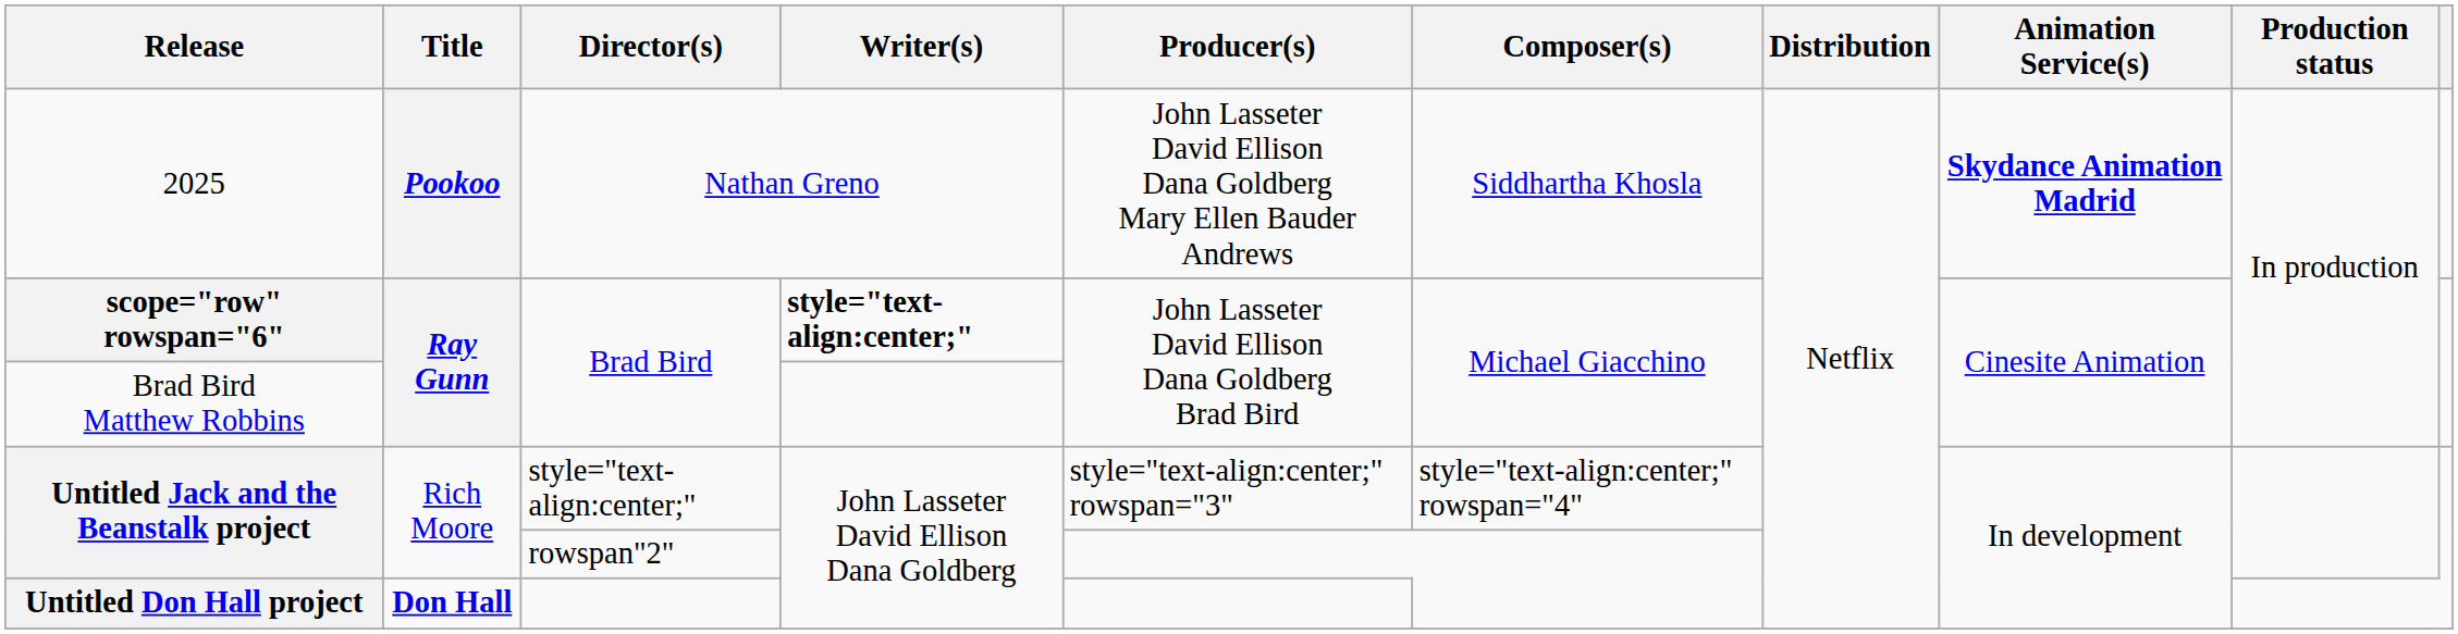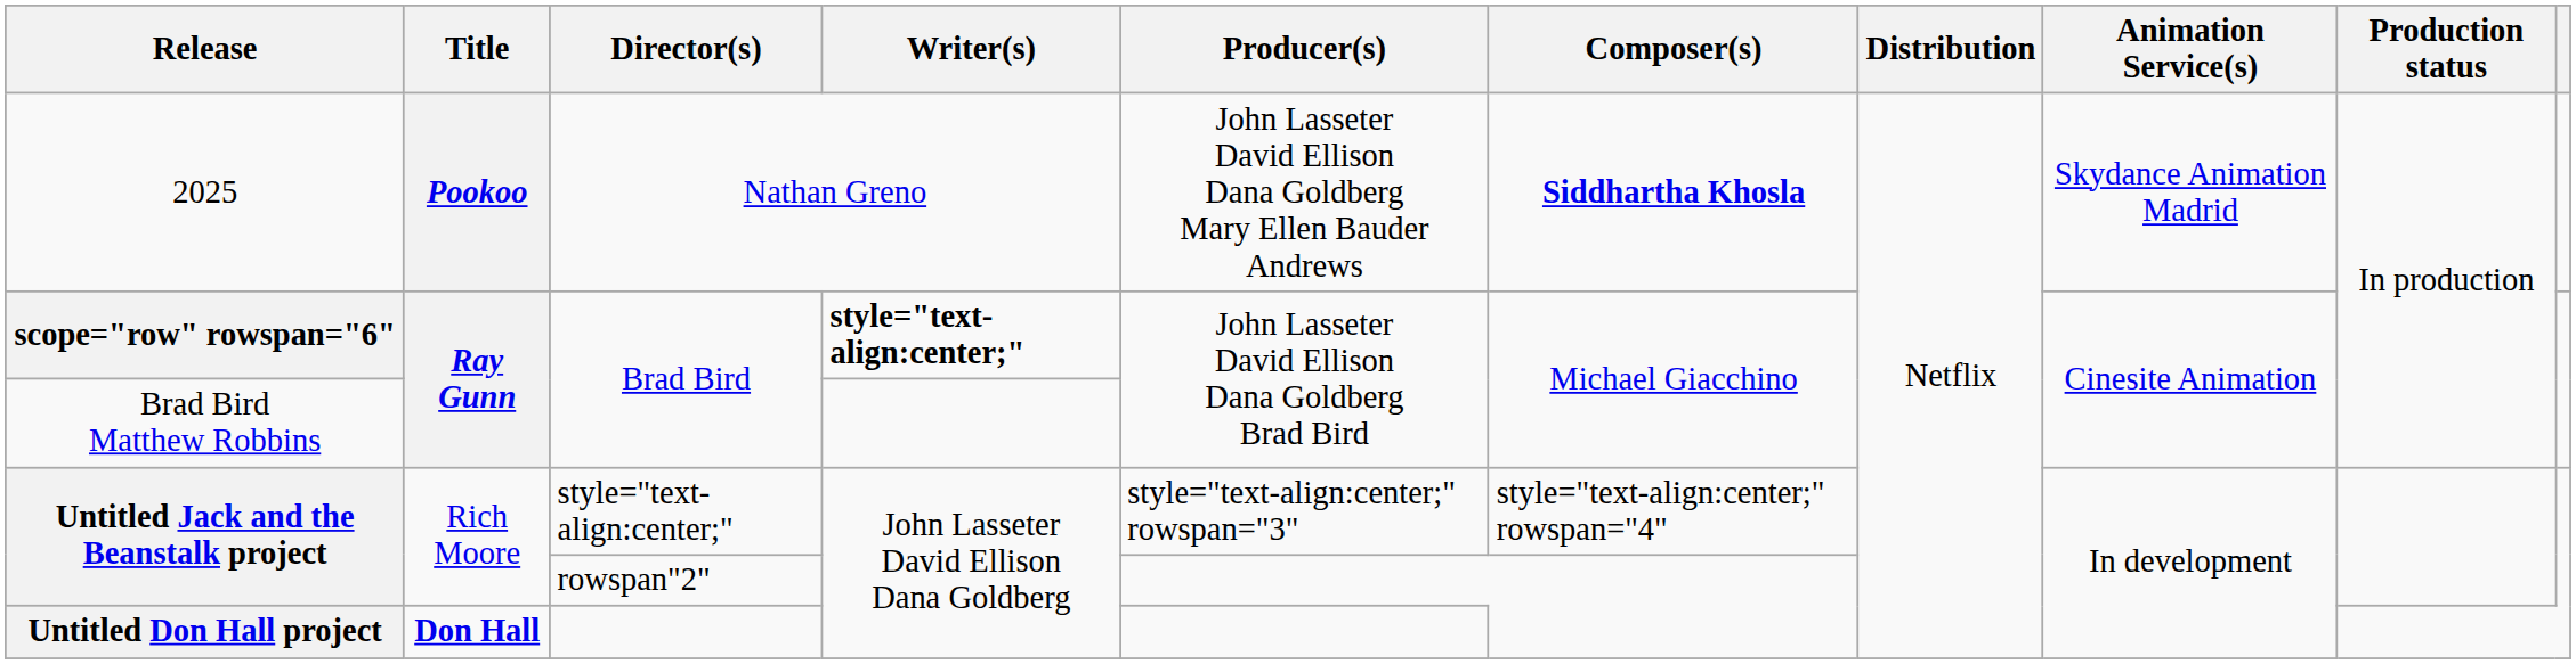2025 | Composer(s): normal -> bold
2025 | Animation Service(s): bold -> normal
